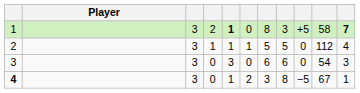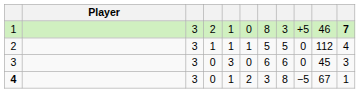row 2 | column 5: bold -> normal
row 2 | column 10: 58 -> 46
row 4 | column 10: 54 -> 45
